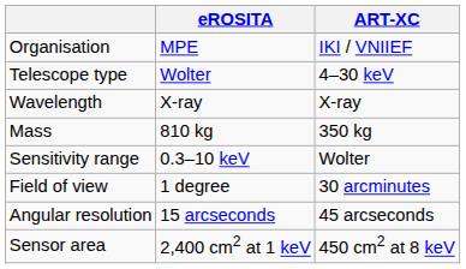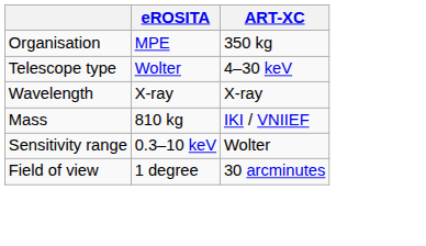Organisation | ART-XC: IKI / VNIIEF -> 350 kg
Mass | ART-XC: 350 kg -> IKI / VNIIEF
- row: Angular resolution | 15 arcseconds | 45 arcseconds
- row: Sensor area | 2,400 cm2 at 1 keV | 450 cm2 at 8 keV
